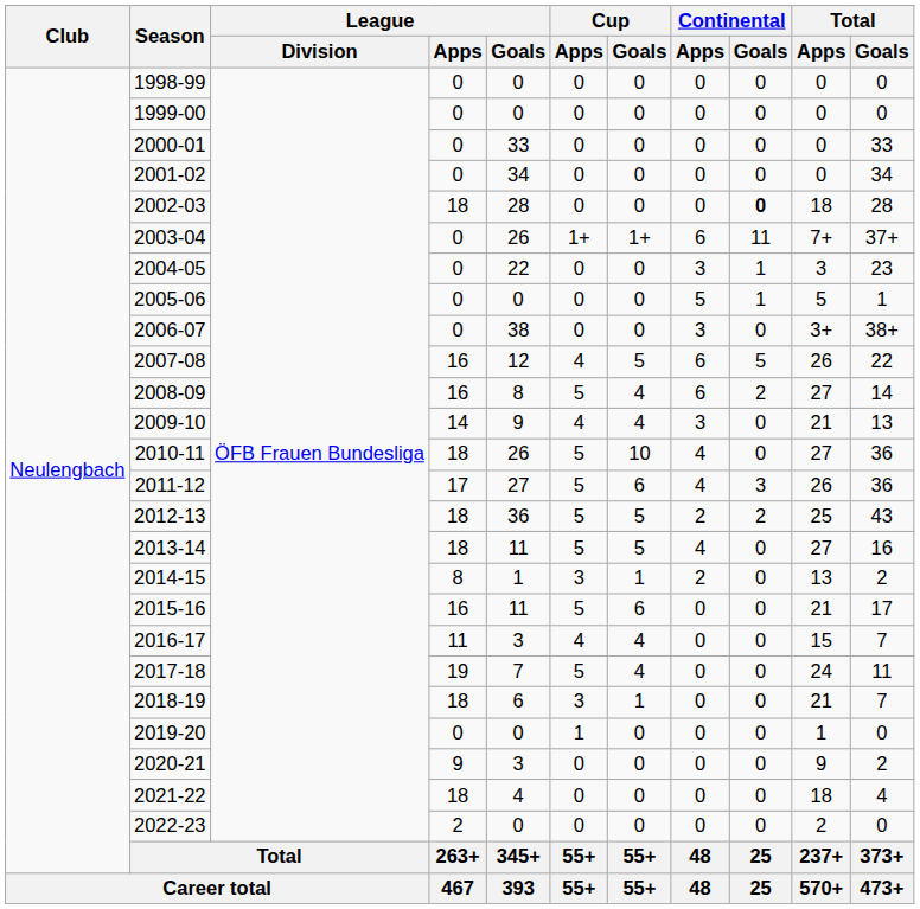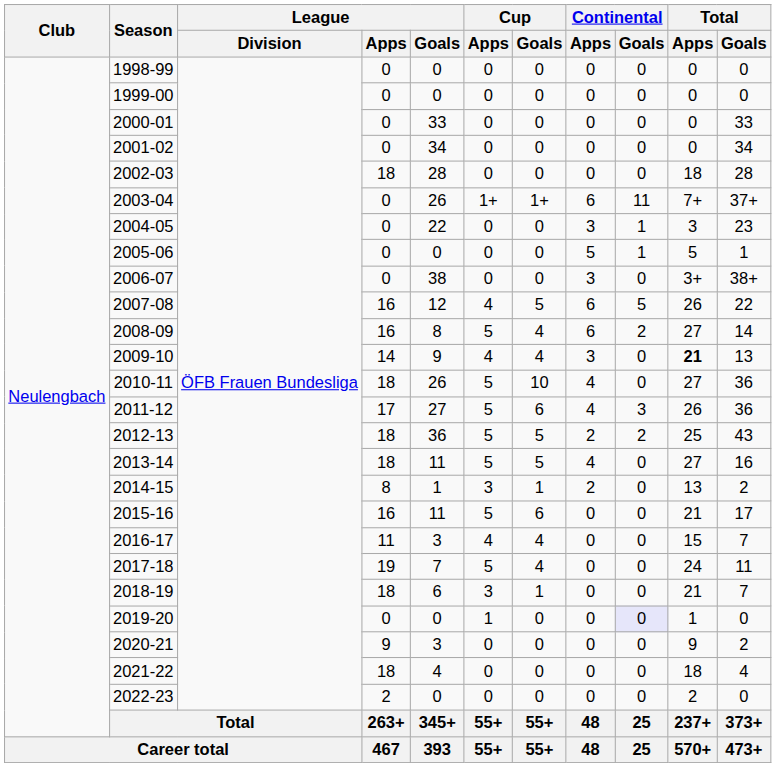2002-03 | Continental / Goals: bold -> normal
2009-10 | Total / Apps: normal -> bold
2019-20 | Continental / Goals: no background -> lavender background
